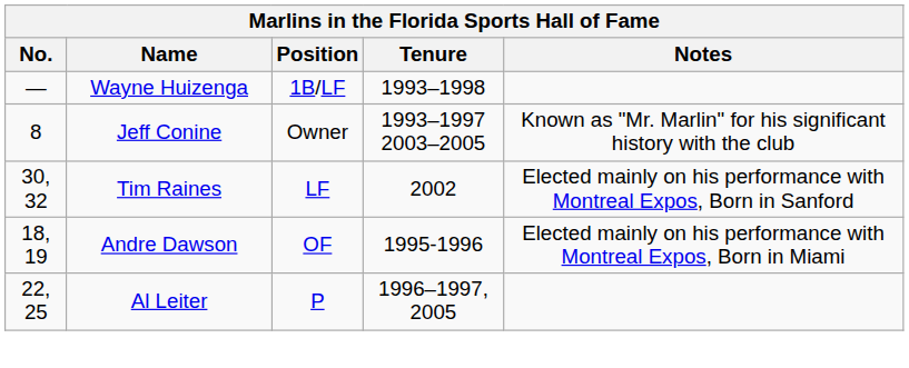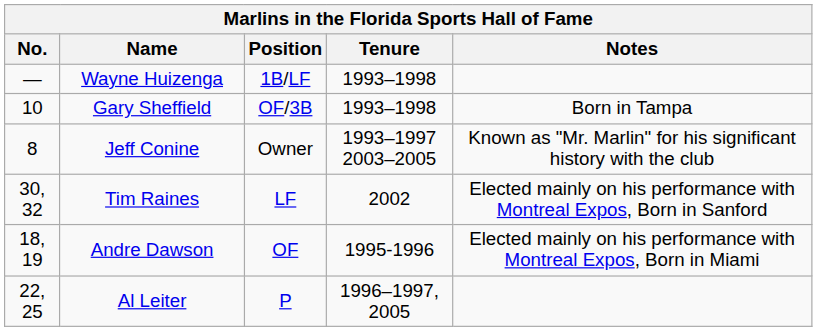+ row: 10 | Gary Sheffield | OF/3B | 1993–1998 | Born in Tampa
